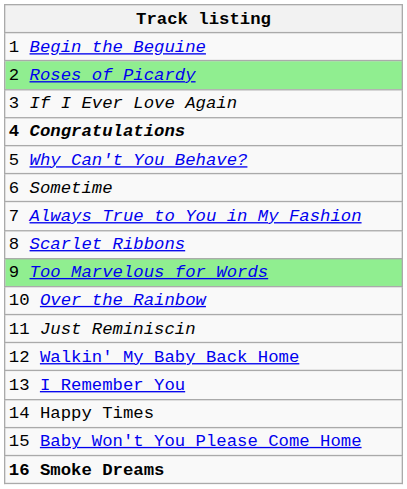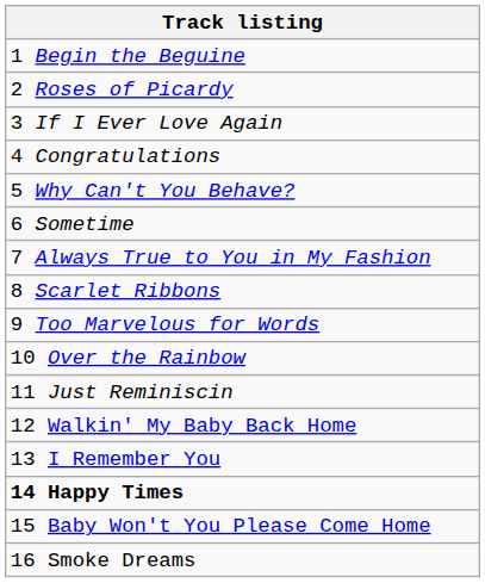row 3 | column 1: lightgreen background -> no background
row 5 | column 1: bold -> normal
row 10 | column 1: lightgreen background -> no background
row 15 | column 1: normal -> bold
row 17 | column 1: bold -> normal
